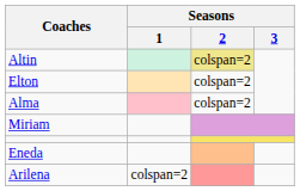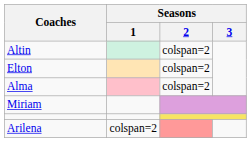Altin | Seasons / 2: khaki background -> no background
- row: Eneda
